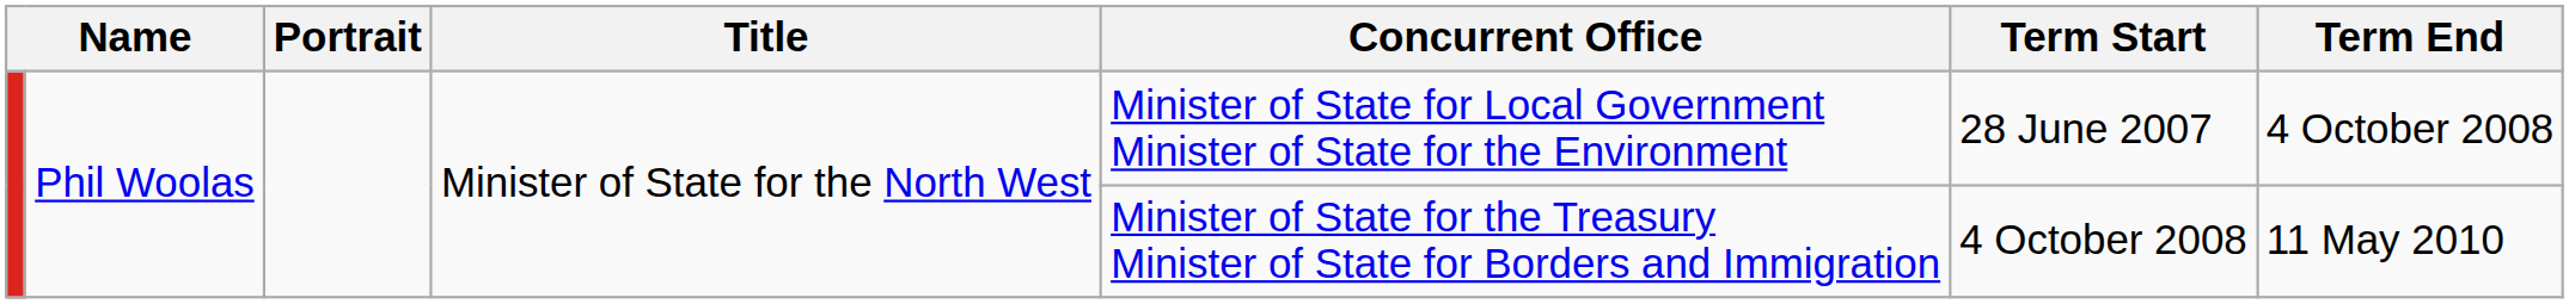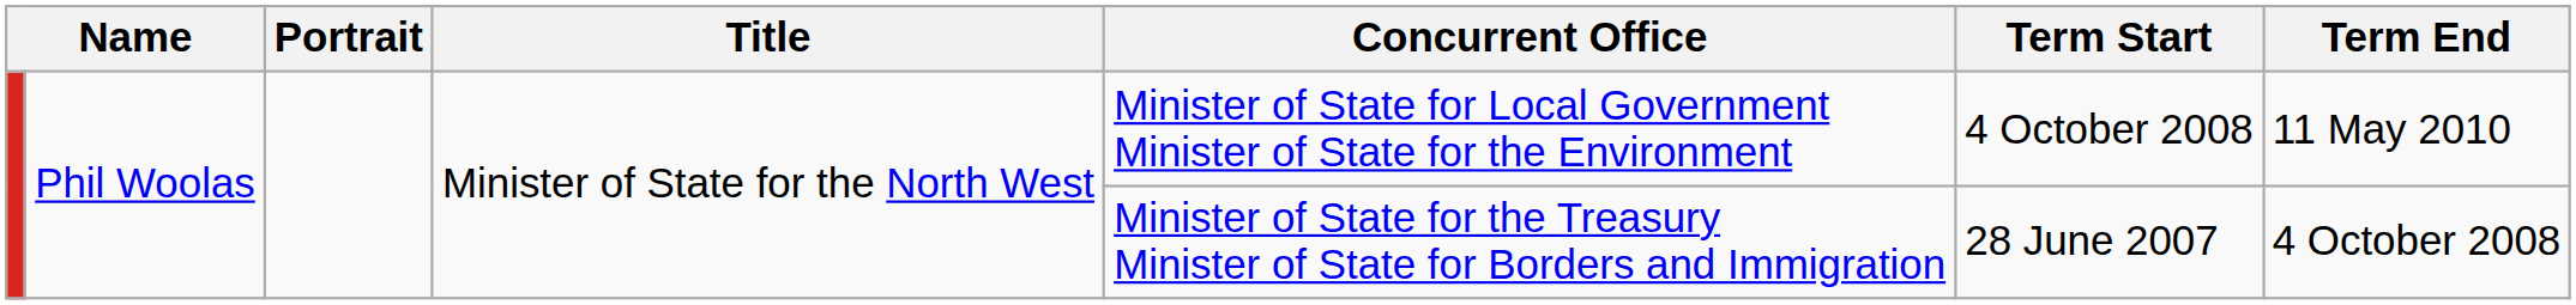row 2 | Term Start: 28 June 2007 -> 4 October 2008
row 2 | Term End: 4 October 2008 -> 11 May 2010
row 3 | Term Start: 4 October 2008 -> 28 June 2007
row 3 | Term End: 11 May 2010 -> 4 October 2008
